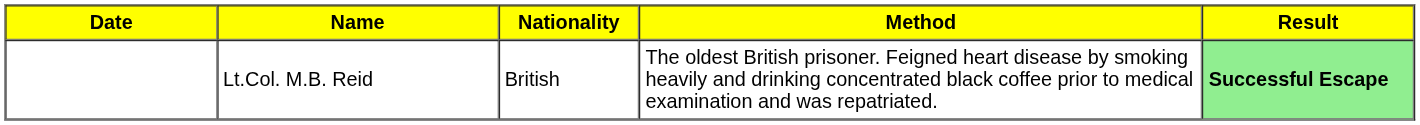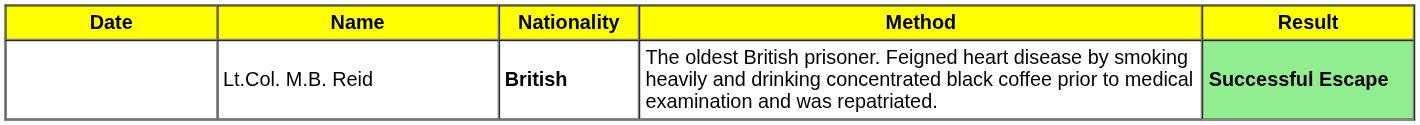Lt.Col. M.B. Reid | Nationality: normal -> bold
